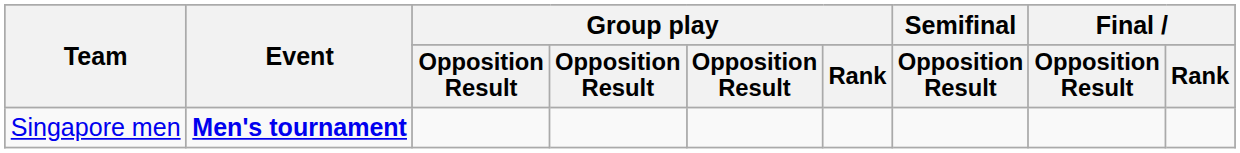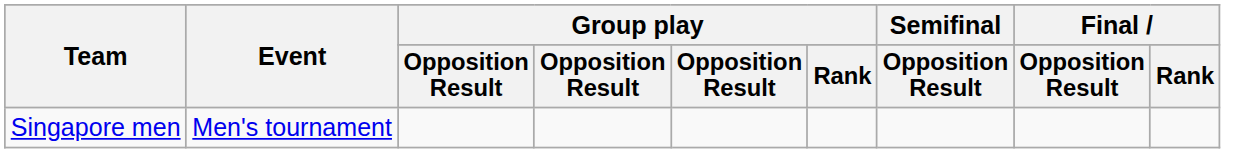Singapore men | Event: bold -> normal
